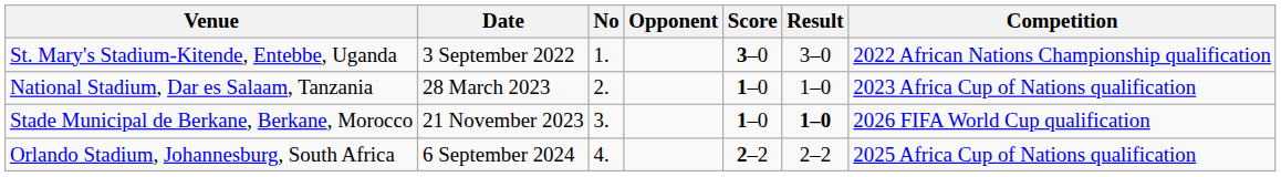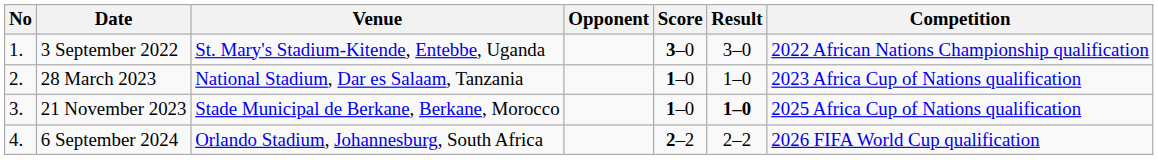columns swapped: No <-> Venue
21 November 2023 | Competition: 2026 FIFA World Cup qualification -> 2025 Africa Cup of Nations qualification
6 September 2024 | Competition: 2025 Africa Cup of Nations qualification -> 2026 FIFA World Cup qualification
